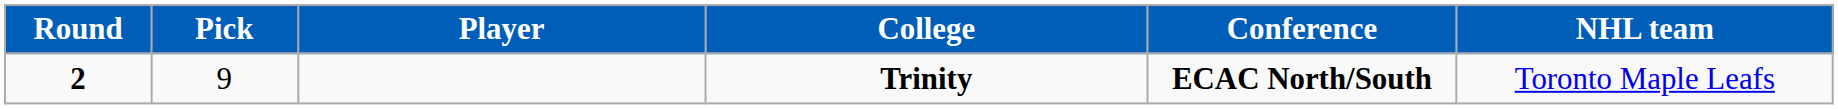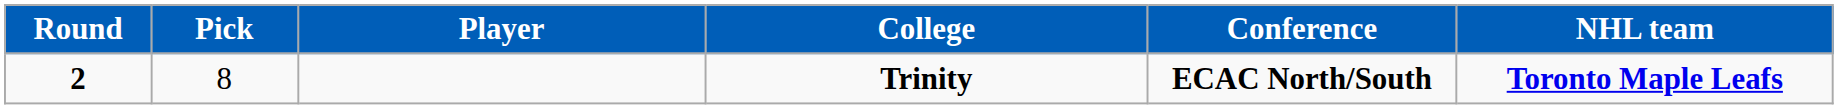Trinity | Pick: 9 -> 8
Trinity | NHL team: normal -> bold
